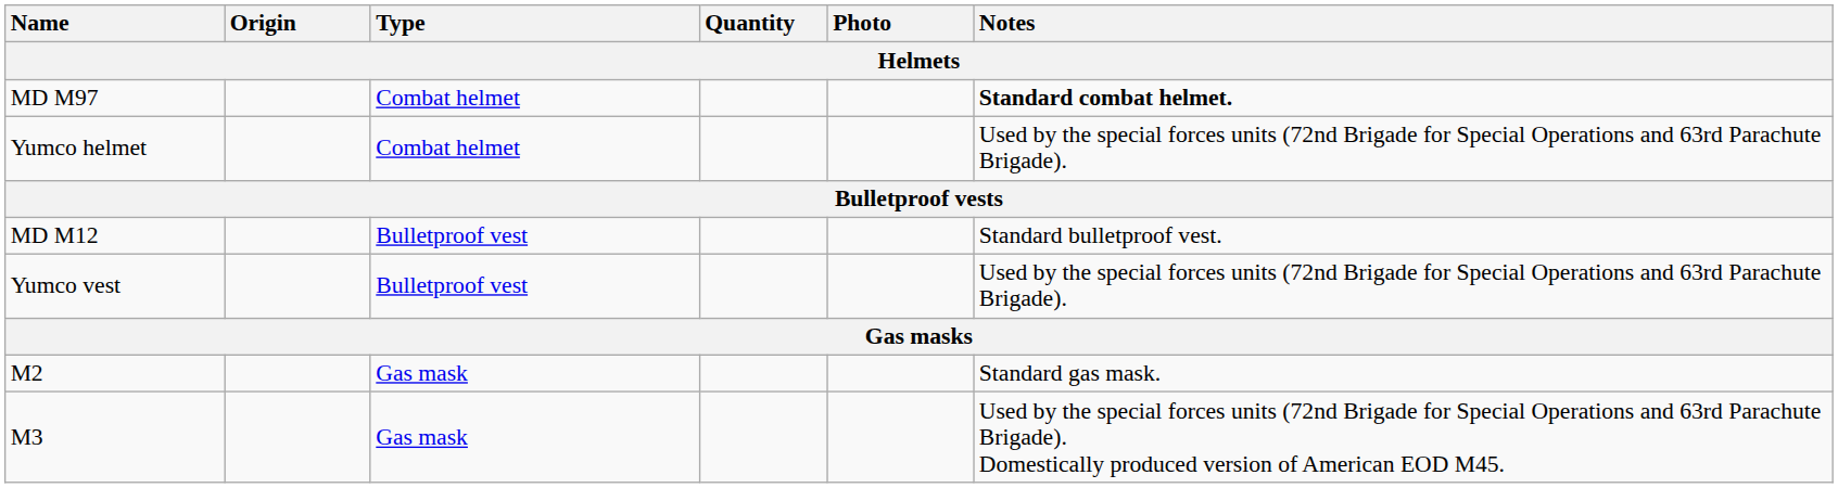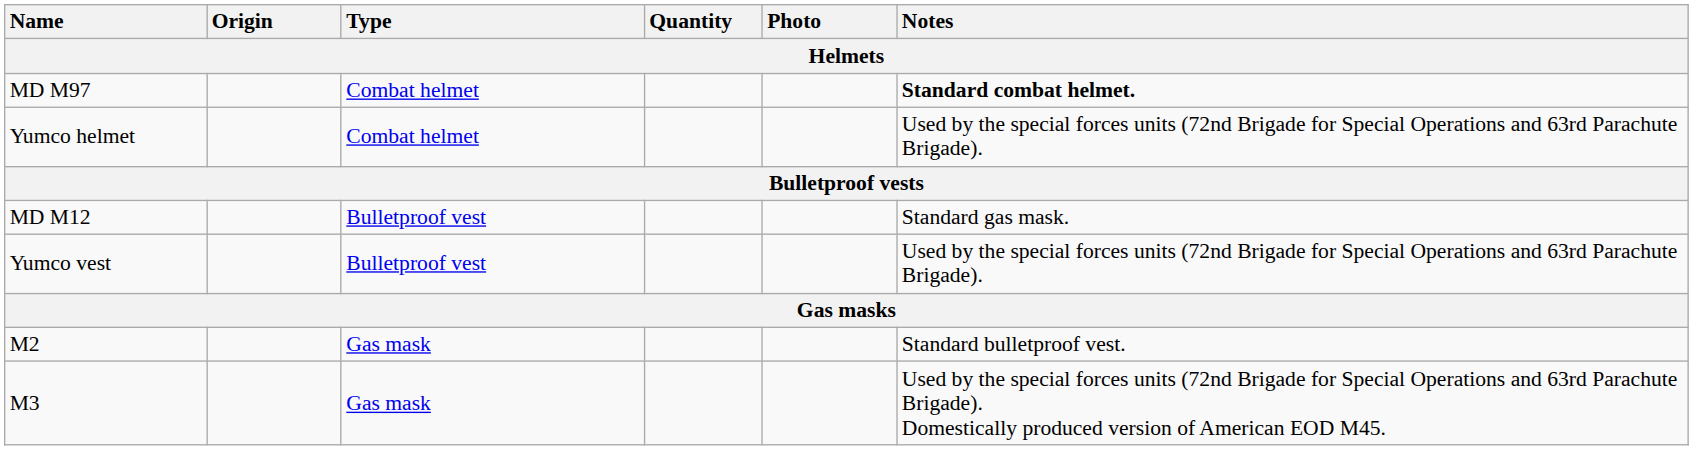MD M12 | Notes: Standard bulletproof vest. -> Standard gas mask.
M2 | Notes: Standard gas mask. -> Standard bulletproof vest.
